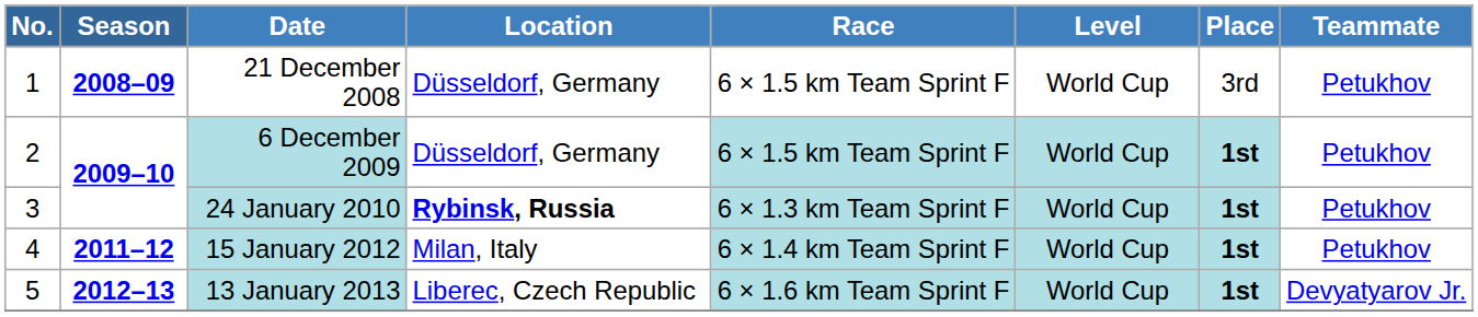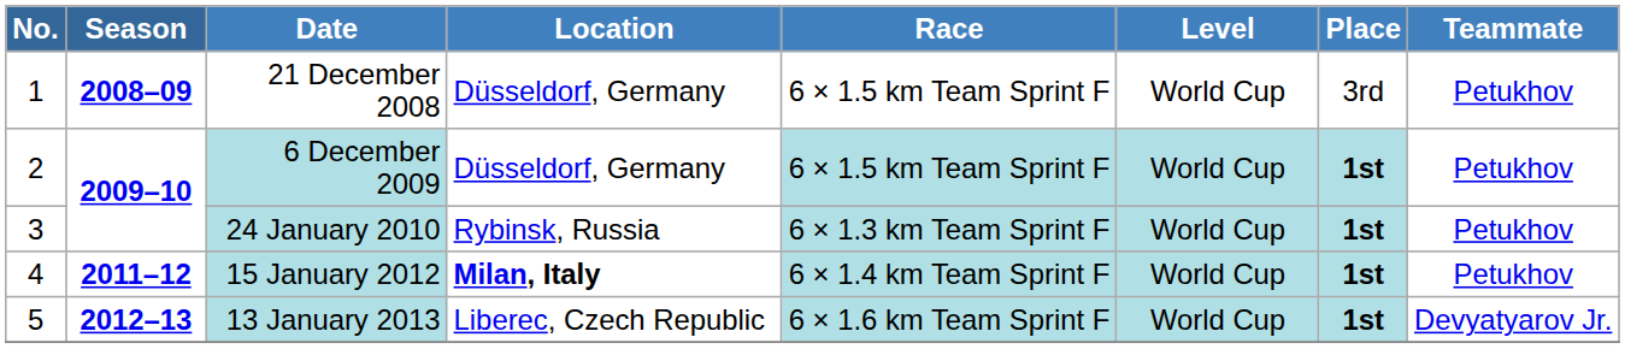24 January 2010 | Location: bold -> normal
15 January 2012 | Location: normal -> bold
